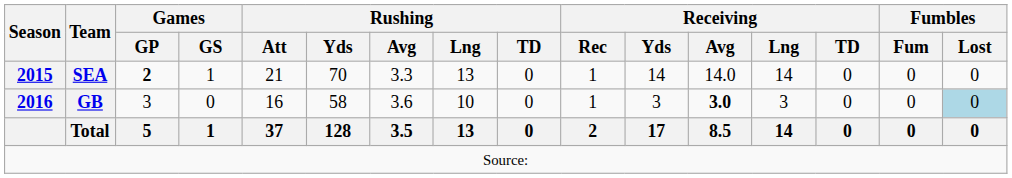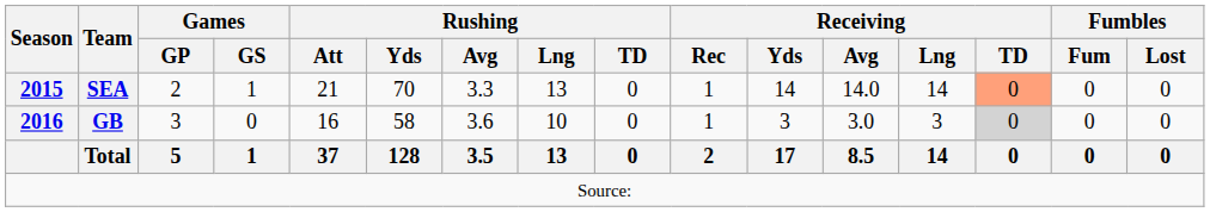SEA | Games / GP: bold -> normal
SEA | Receiving / TD: no background -> lightsalmon background
GB | Receiving / Avg: bold -> normal
GB | Receiving / TD: no background -> lightgrey background
GB | Fumbles / Lost: lightblue background -> no background
